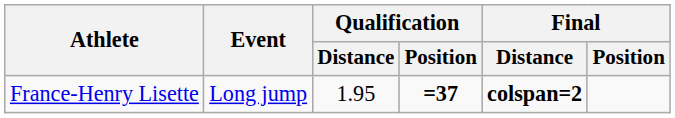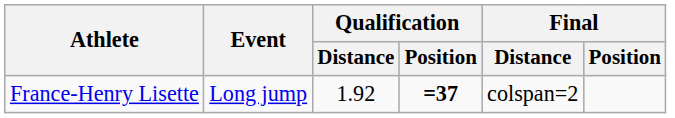France-Henry Lisette | Qualification / Distance: 1.95 -> 1.92
France-Henry Lisette | Final / Distance: bold -> normal
